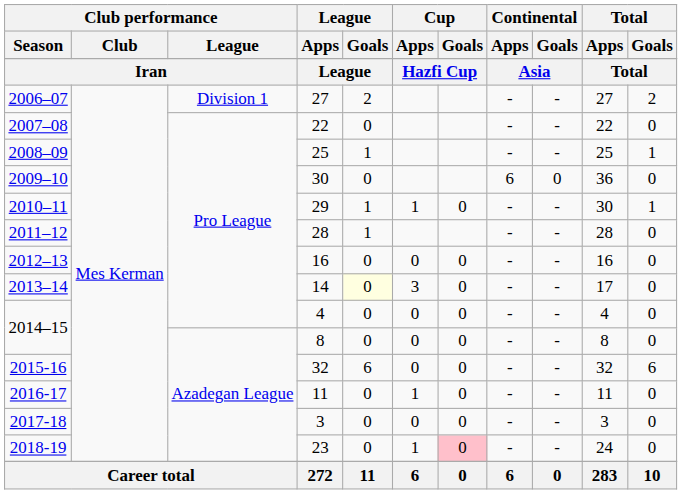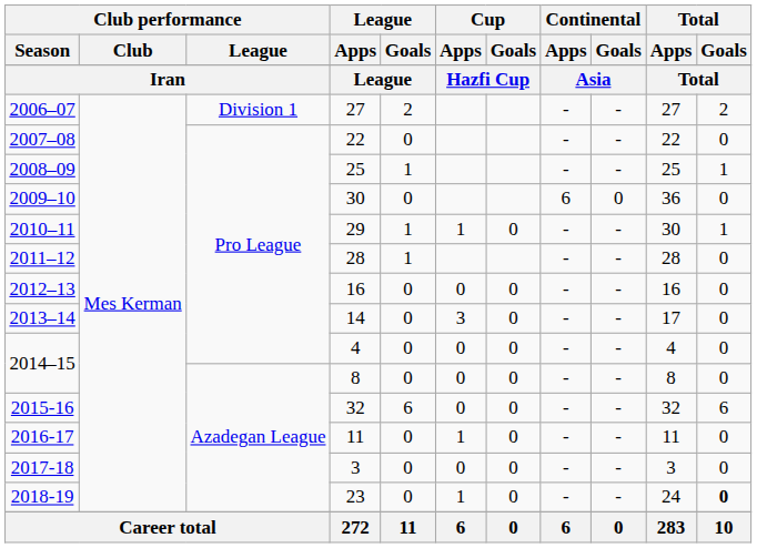14 | League / Goals: lightyellow background -> no background
23 | Cup / Goals: pink background -> no background
23 | Total / Goals: normal -> bold
